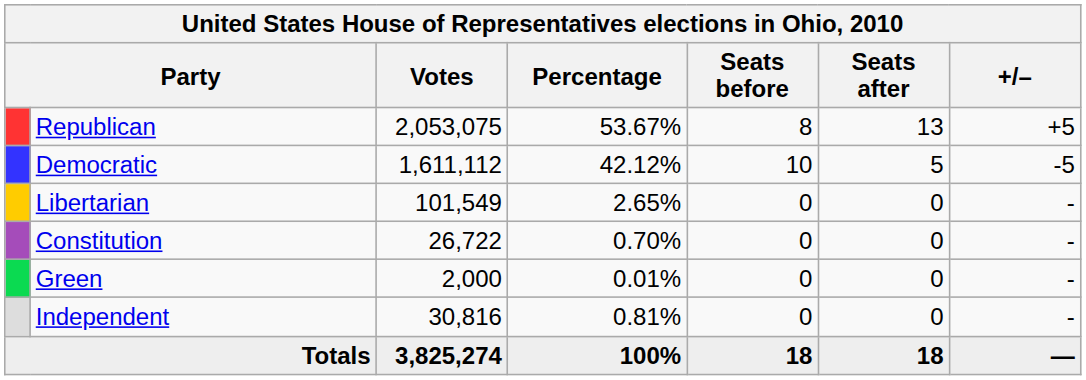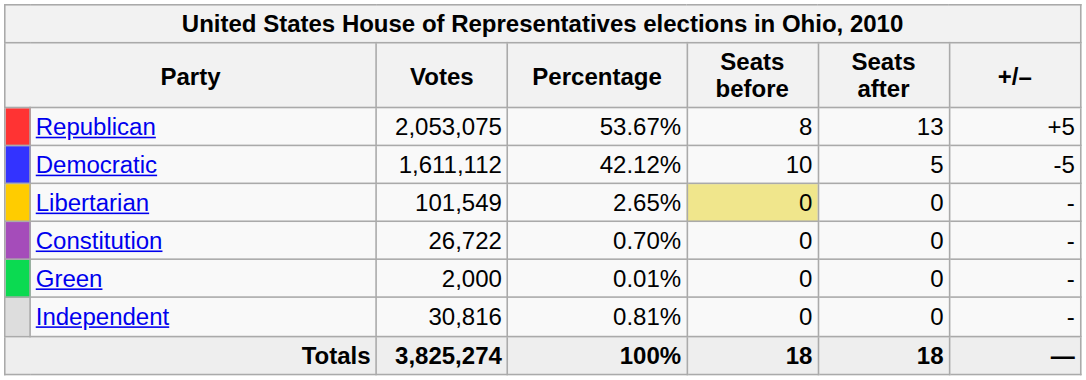Libertarian | Seats before: no background -> khaki background
